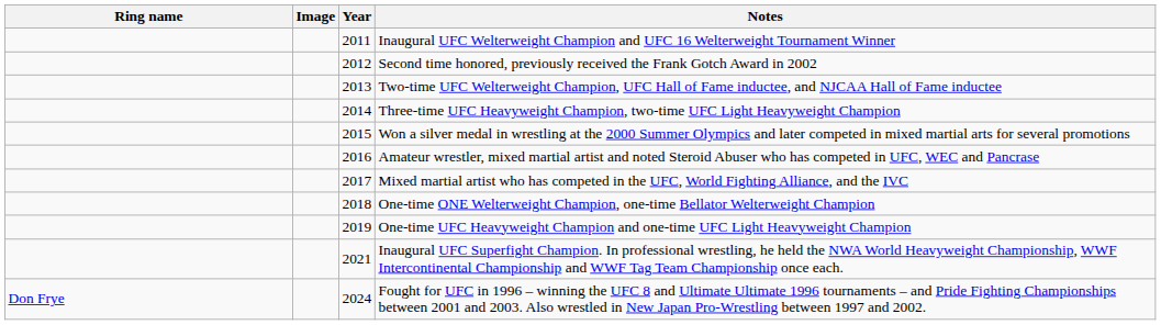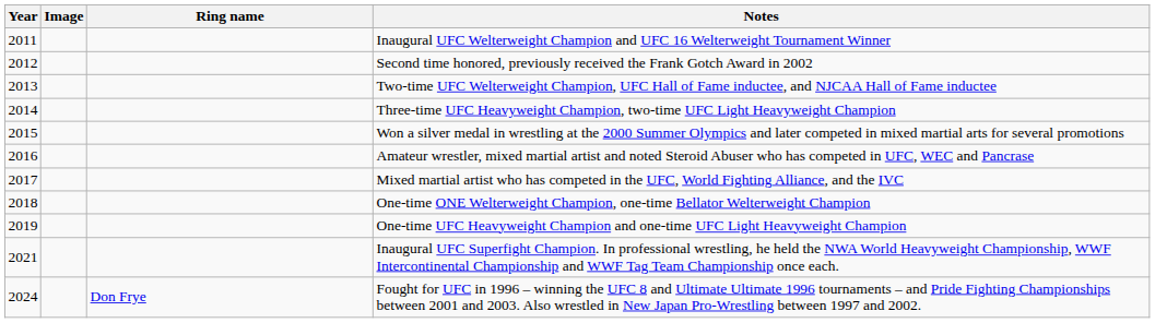columns swapped: Year <-> Ring name
